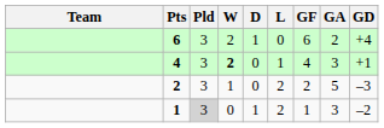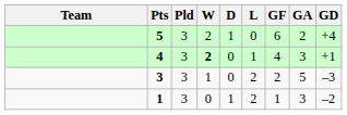row 2 | Pts: 6 -> 5
row 4 | Pts: 2 -> 3
row 5 | Pld: lightgrey background -> no background
